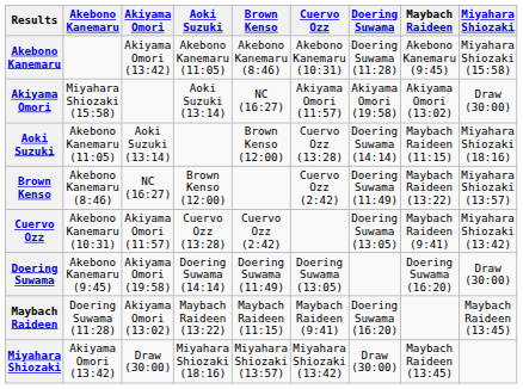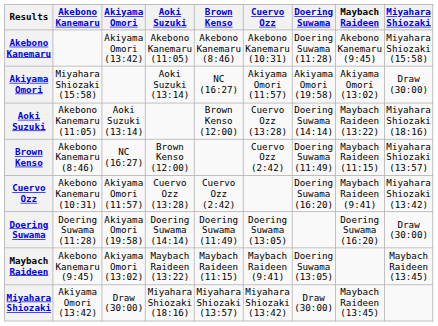row 4 | Maybach Raideen: Maybach Raideen (11:15) -> Maybach Raideen (13:22)
row 5 | Maybach Raideen: Maybach Raideen (13:22) -> Maybach Raideen (11:15)
row 6 | Doering Suwama: Doering Suwama (13:05) -> Doering Suwama (16:20)
row 7 | Akebono Kanemaru: Akebono Kanemaru (9:45) -> Doering Suwama (11:28)
row 8 | Akebono Kanemaru: Doering Suwama (11:28) -> Akebono Kanemaru (9:45)
row 8 | Doering Suwama: Doering Suwama (16:20) -> Doering Suwama (13:05)
